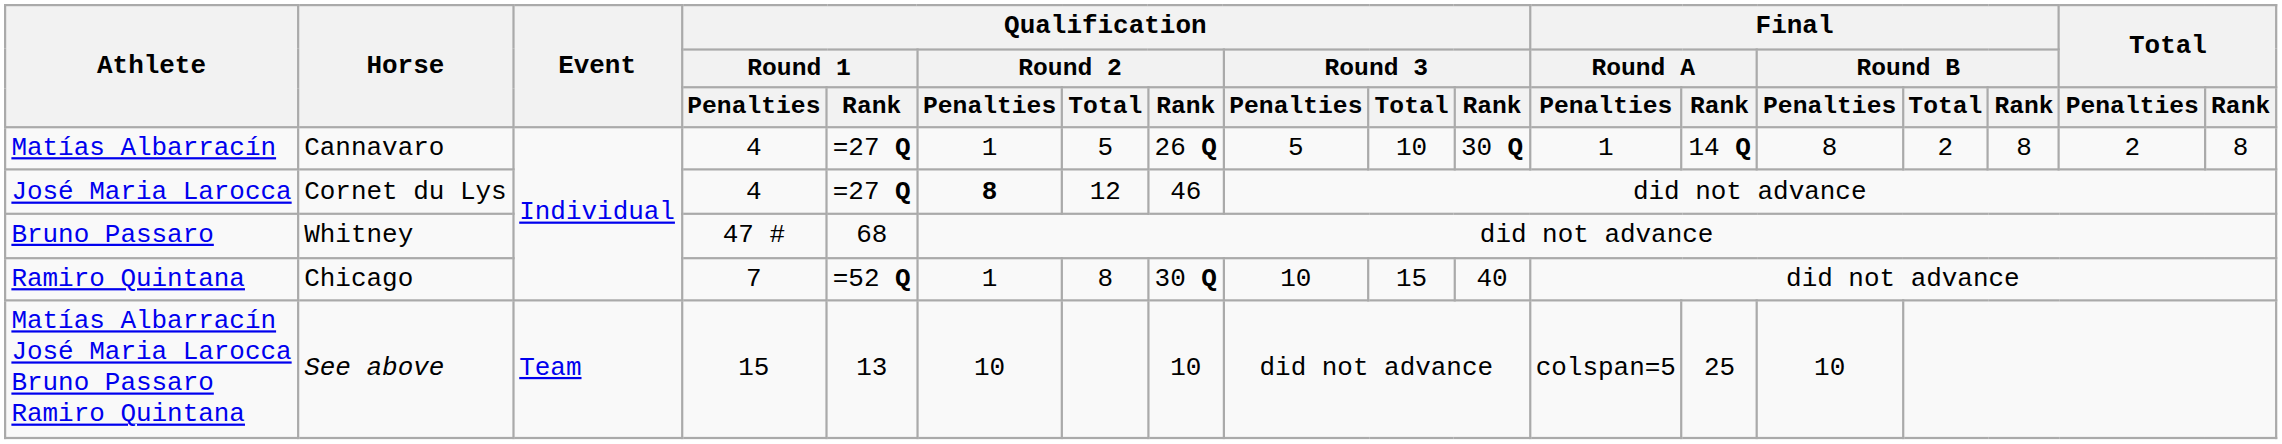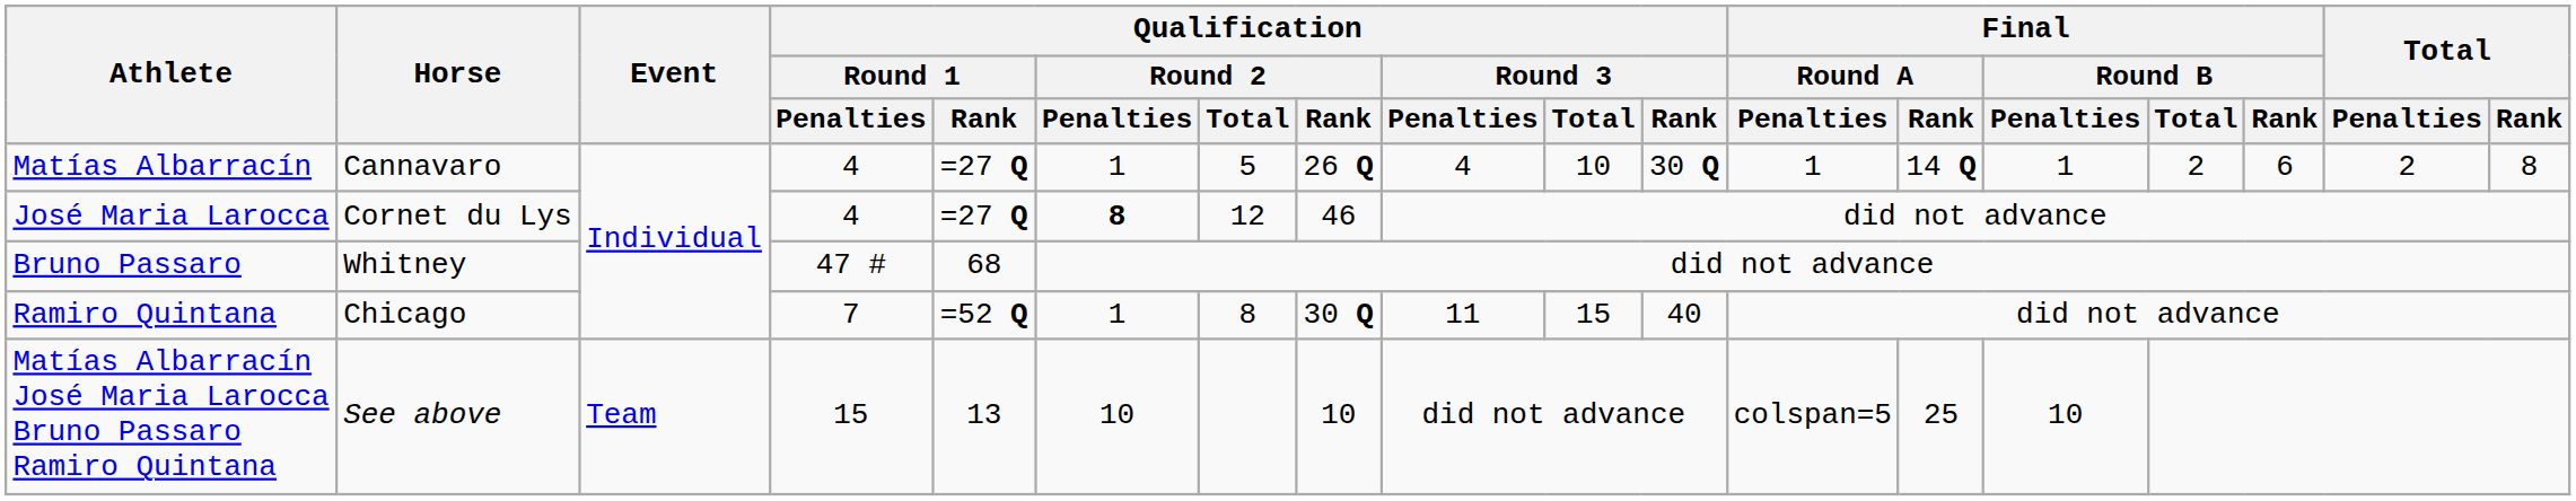Matías Albarracín | Qualification / Round 3 / Penalties: 5 -> 4
Matías Albarracín | Final / Round B / Penalties: 8 -> 1
Matías Albarracín | Final / Round B / Rank: 8 -> 6
Ramiro Quintana | Qualification / Round 3 / Penalties: 10 -> 11
